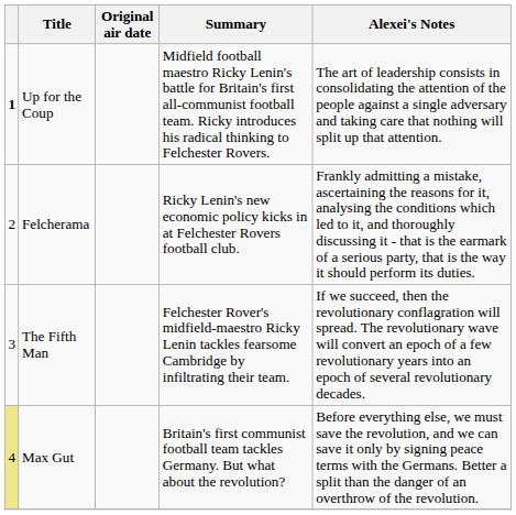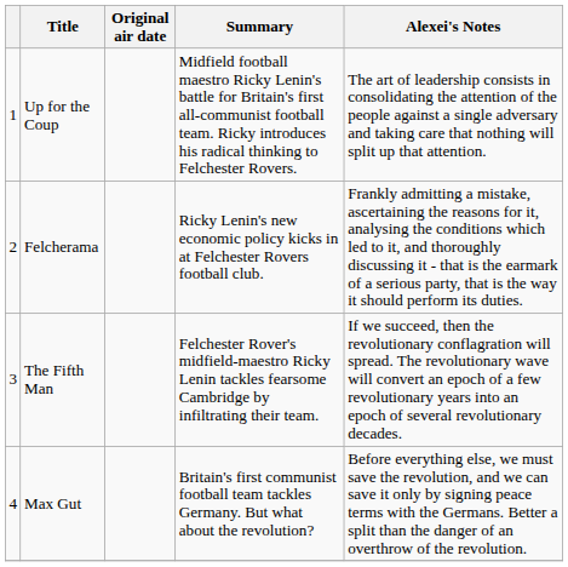Up for the Coup | column 1: bold -> normal
Max Gut | column 1: khaki background -> no background
